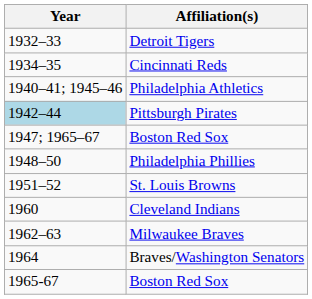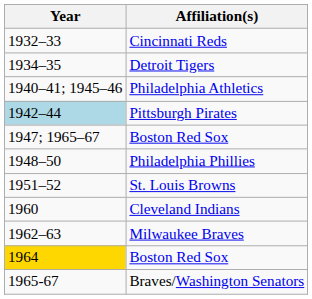row 2 | Affiliation(s): Detroit Tigers -> Cincinnati Reds
row 3 | Affiliation(s): Cincinnati Reds -> Detroit Tigers
row 11 | Year: no background -> gold background
row 11 | Affiliation(s): Braves/Washington Senators -> Boston Red Sox
row 12 | Affiliation(s): Boston Red Sox -> Braves/Washington Senators
